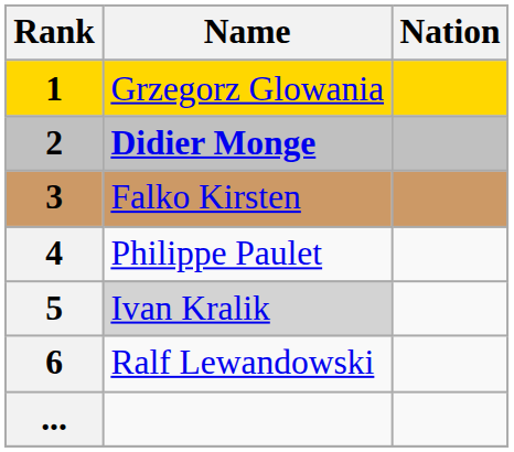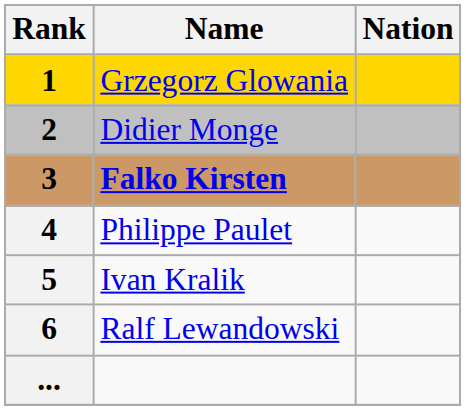Didier Monge | Name: bold -> normal
Falko Kirsten | Name: normal -> bold
Ivan Kralik | Name: lightgrey background -> no background
